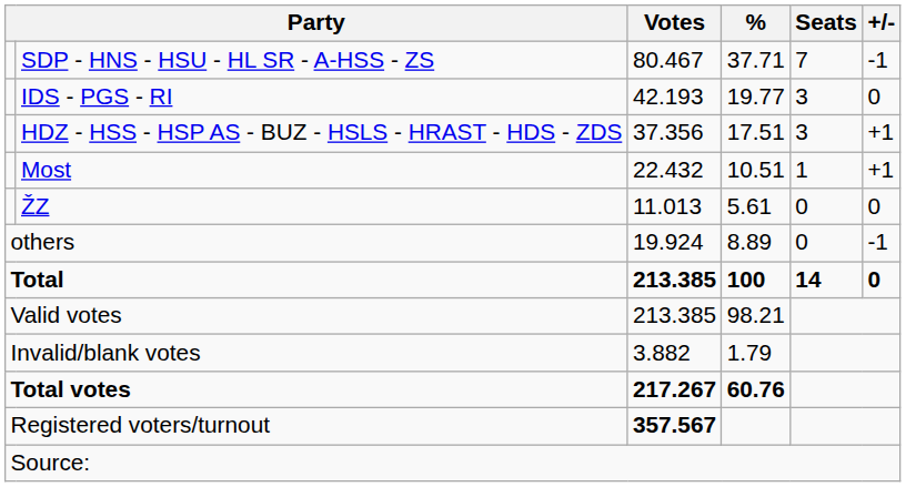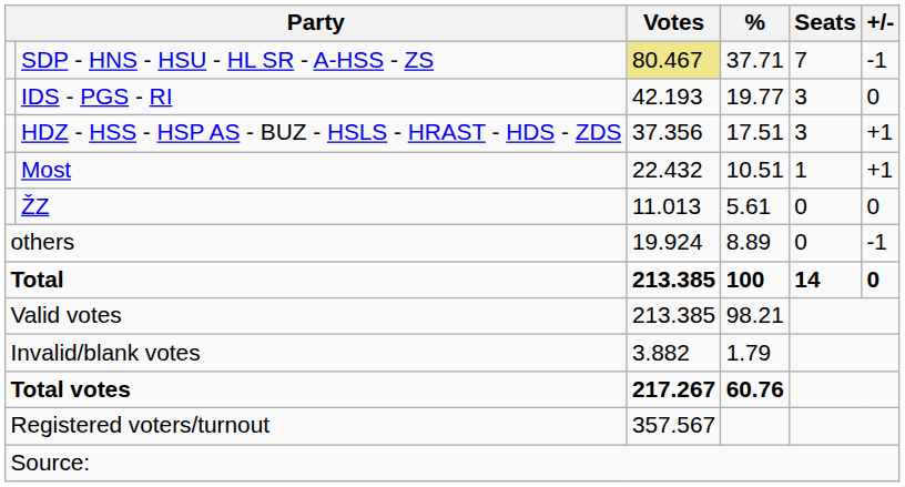SDP - HNS - HSU - HL SR - A-HSS - ZS | Votes: no background -> khaki background
Registered voters/turnout | Votes: bold -> normal
